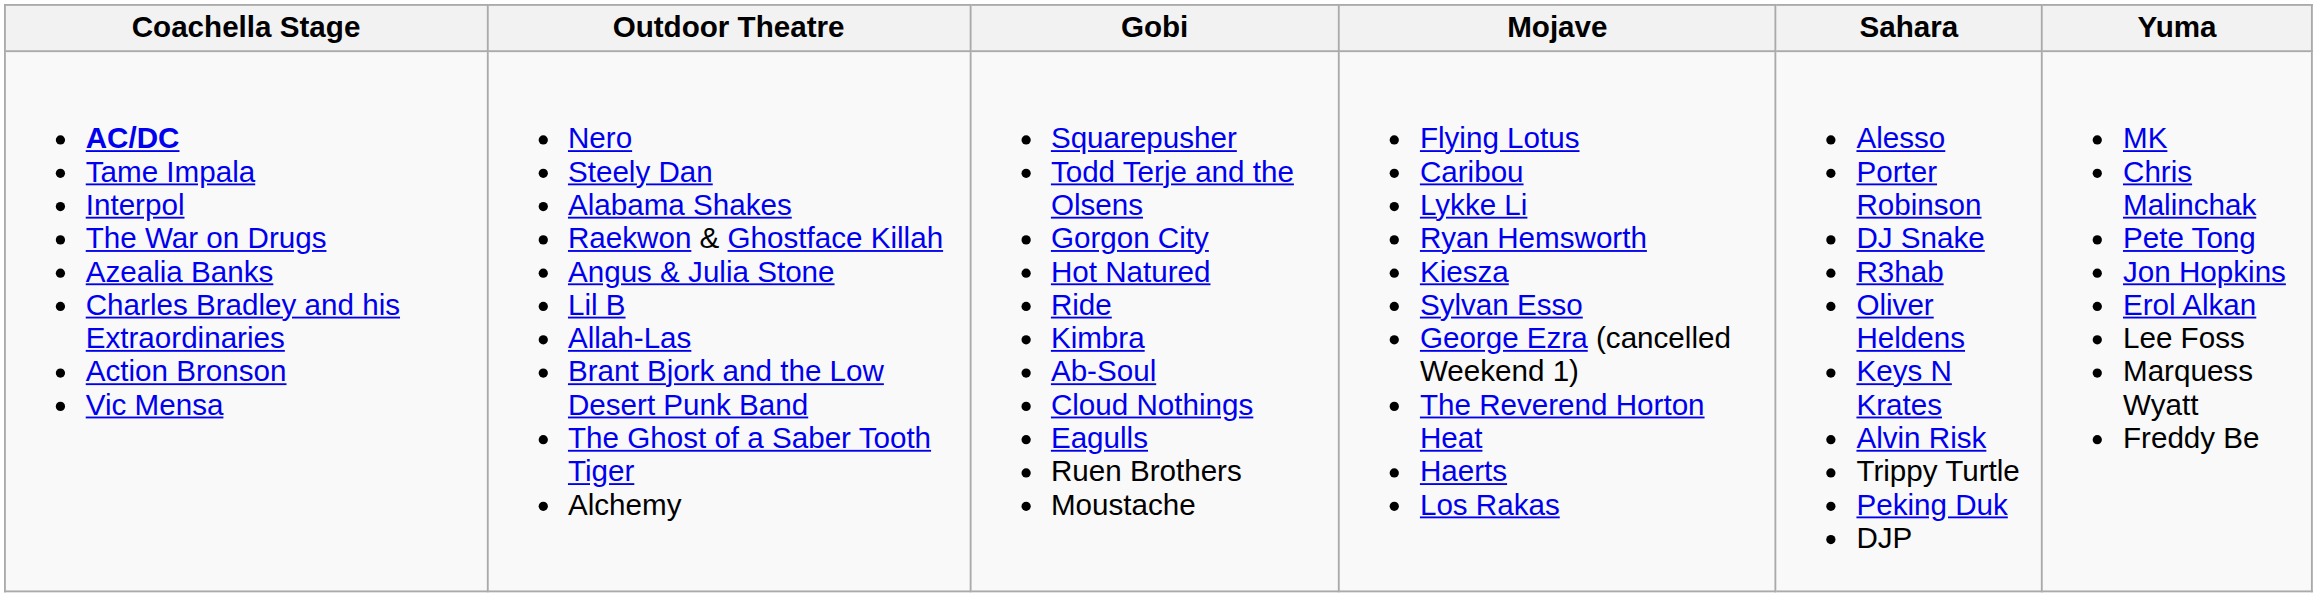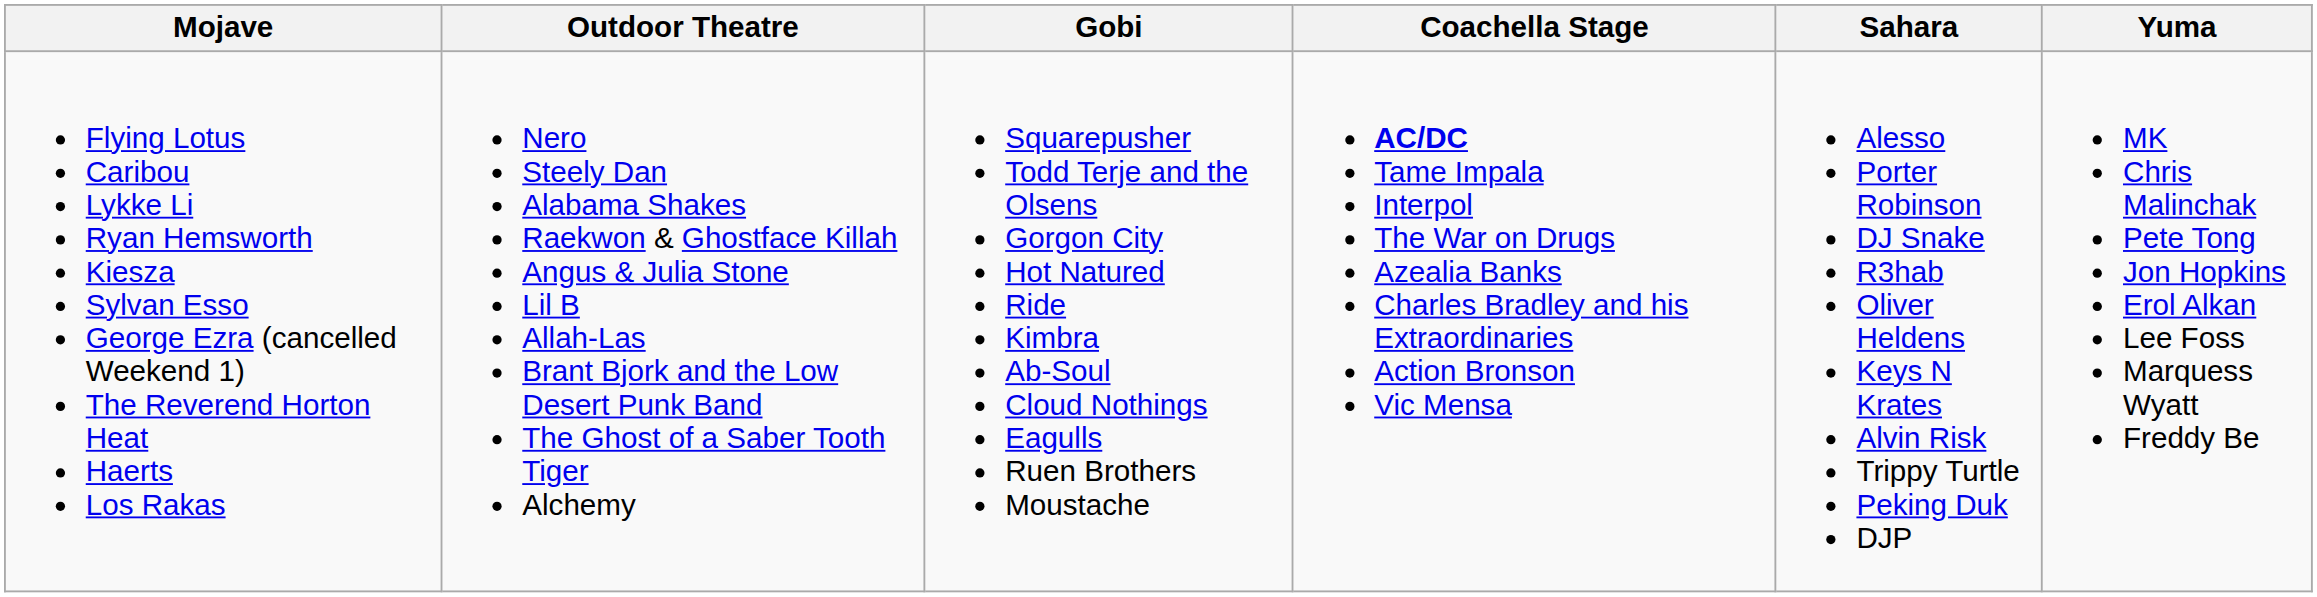columns swapped: Coachella Stage <-> Mojave
